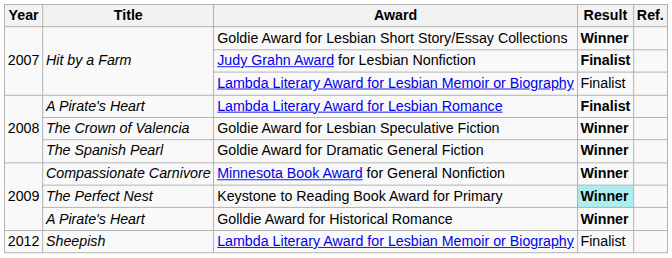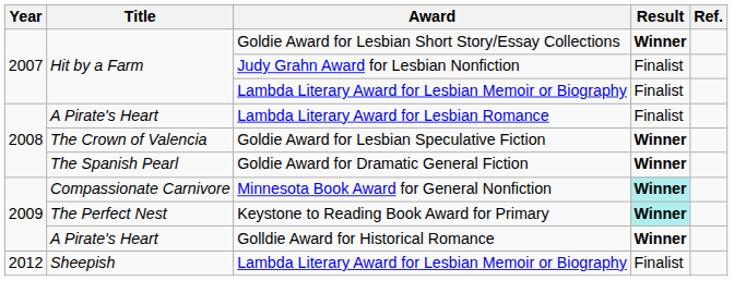Judy Grahn Award for Lesbian Nonfiction | Result: bold -> normal
Lambda Literary Award for Lesbian Romance | Result: bold -> normal
Minnesota Book Award for General Nonfiction | Result: no background -> paleturquoise background
